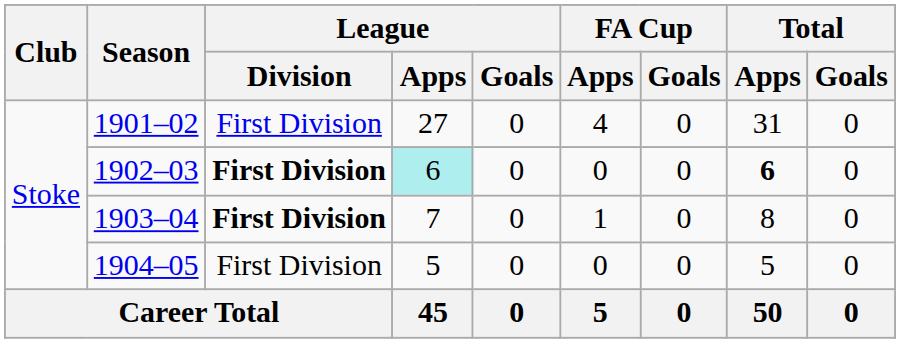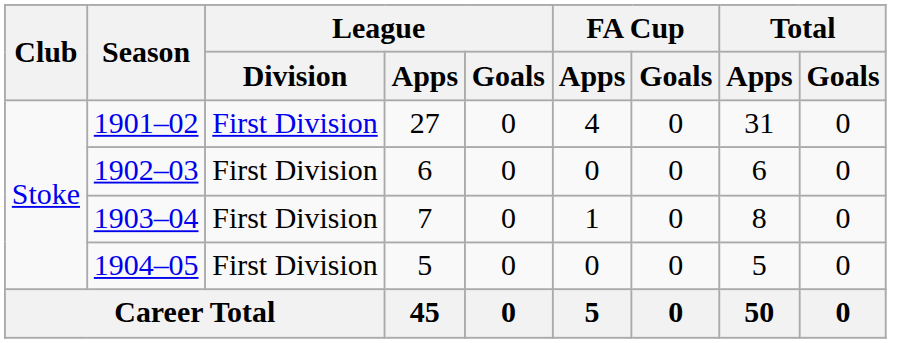1902–03 | League / Division: bold -> normal
1902–03 | League / Apps: paleturquoise background -> no background
1902–03 | Total / Apps: bold -> normal
1903–04 | League / Division: bold -> normal
